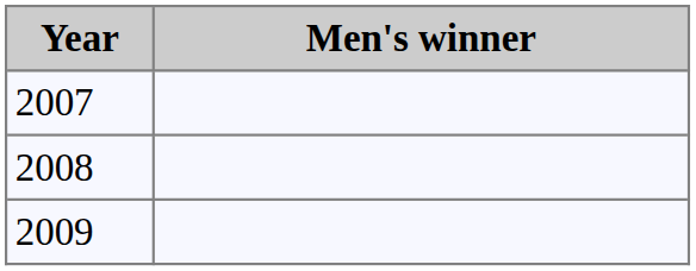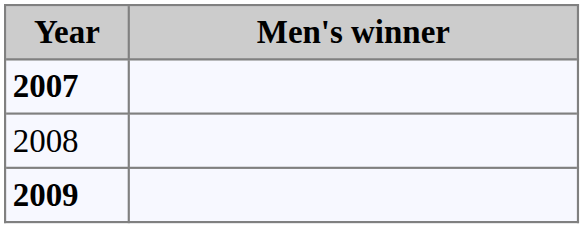2007 | Year: normal -> bold
2009 | Year: normal -> bold
